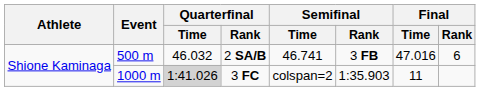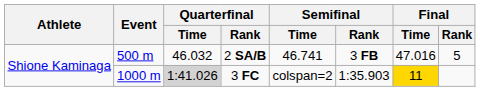2 SA/B | Final / Rank: 6 -> 5
3 FC | Final / Time: no background -> gold background
